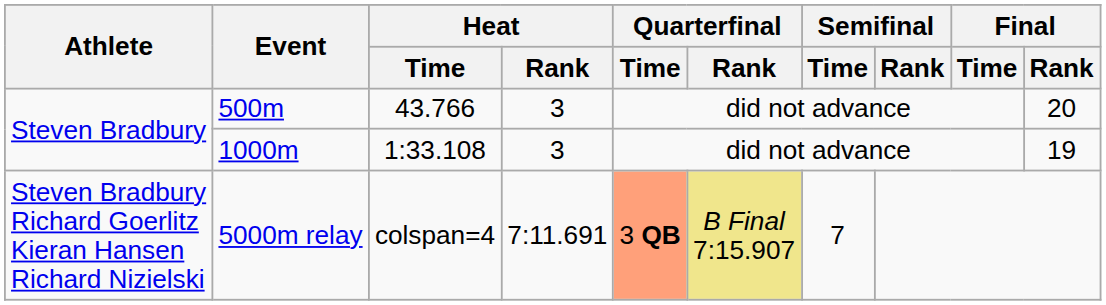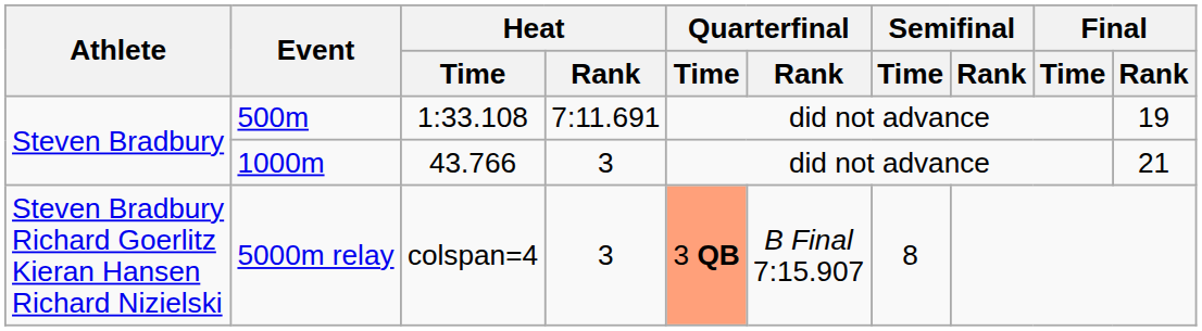500m | Heat / Time: 43.766 -> 1:33.108
500m | Heat / Rank: 3 -> 7:11.691
500m | Final / Rank: 20 -> 19
1000m | Heat / Time: 1:33.108 -> 43.766
1000m | Final / Rank: 19 -> 21
5000m relay | Heat / Rank: 7:11.691 -> 3
5000m relay | Quarterfinal / Rank: khaki background -> no background
5000m relay | Semifinal / Time: 7 -> 8
